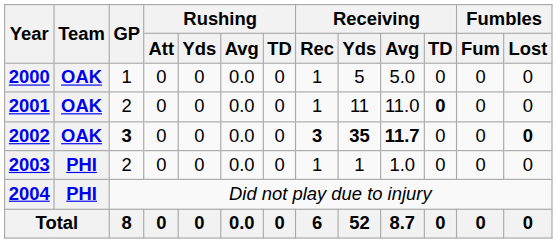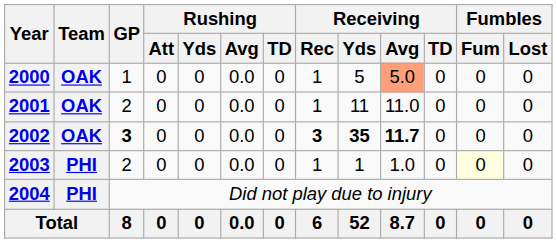2000 | Receiving / Avg: no background -> lightsalmon background
2001 | Receiving / TD: bold -> normal
2002 | Fumbles / Lost: bold -> normal
2003 | Fumbles / Fum: no background -> lightyellow background
